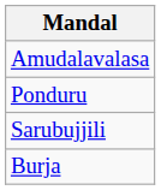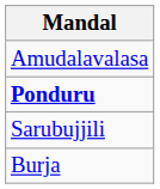row 3 | column 1: normal -> bold
